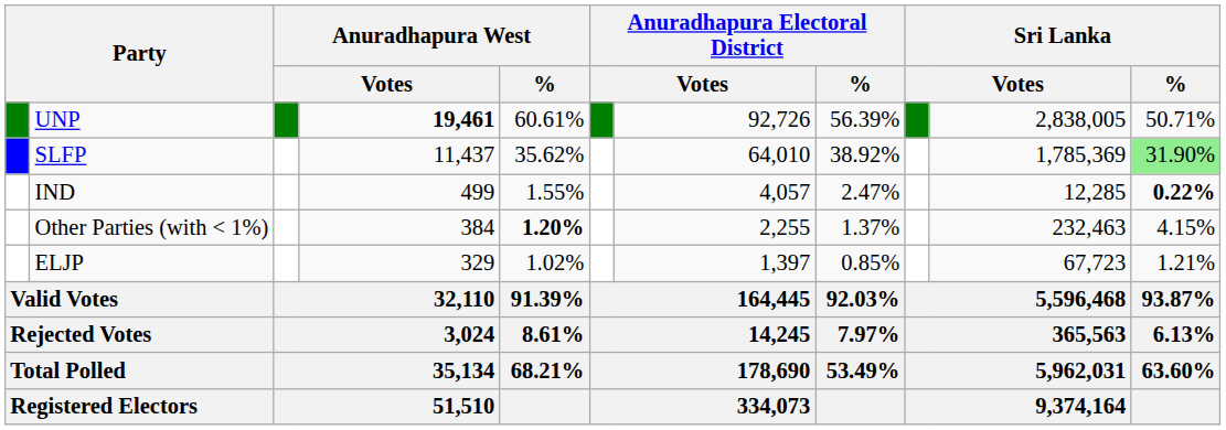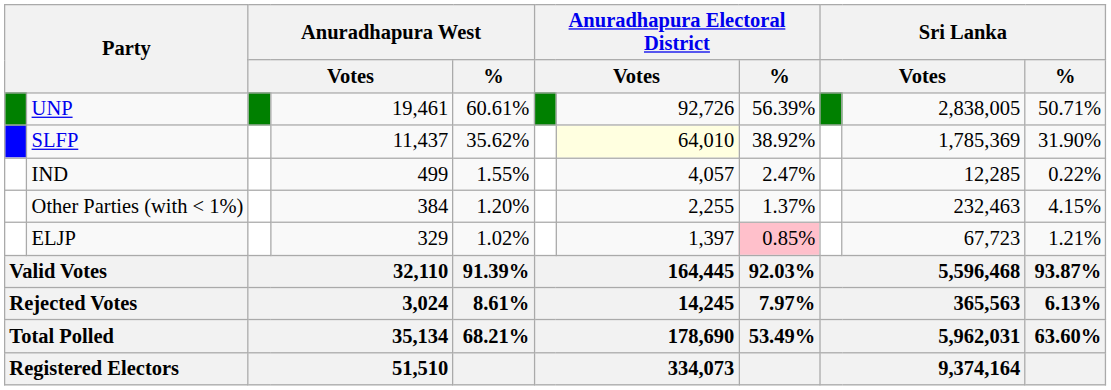UNP | column 4: bold -> normal
SLFP | column 7: no background -> lightyellow background
SLFP | Sri Lanka / %: lightgreen background -> no background
IND | Sri Lanka / %: bold -> normal
Other Parties (with < 1%) | Anuradhapura West / %: bold -> normal
ELJP | Anuradhapura Electoral District / %: no background -> pink background
